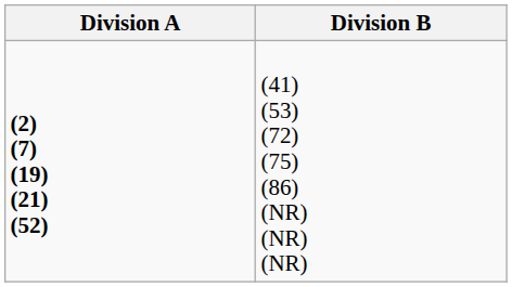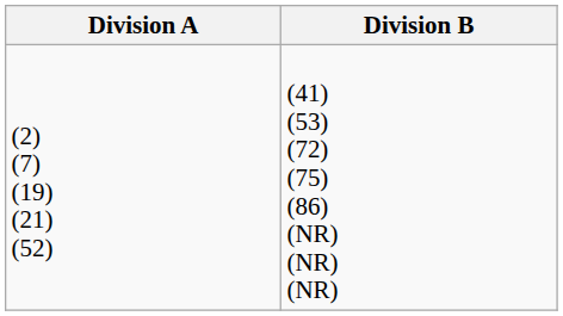(41) (53) (72) (75) (86) (NR) (NR) (NR) | Division A: bold -> normal
